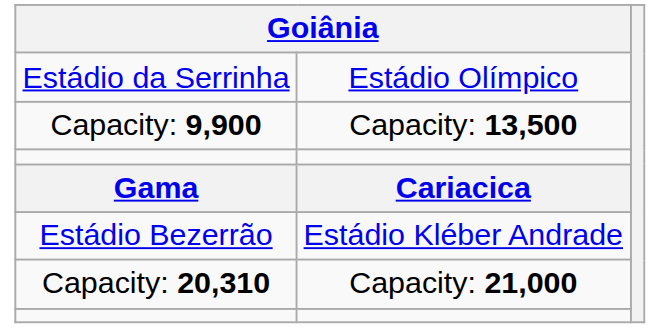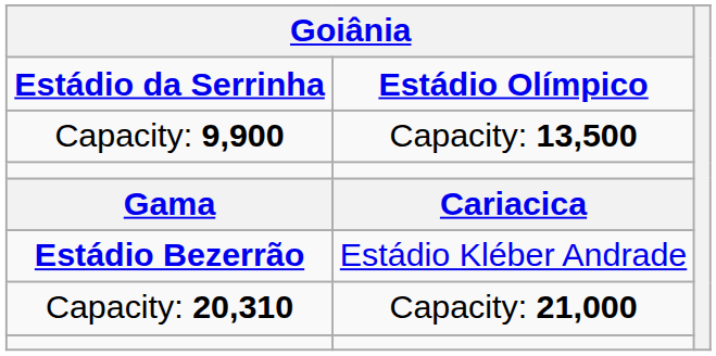Estádio da Serrinha | column 1: normal -> bold
Estádio da Serrinha | column 2: normal -> bold
Estádio Bezerrão | column 1: normal -> bold
